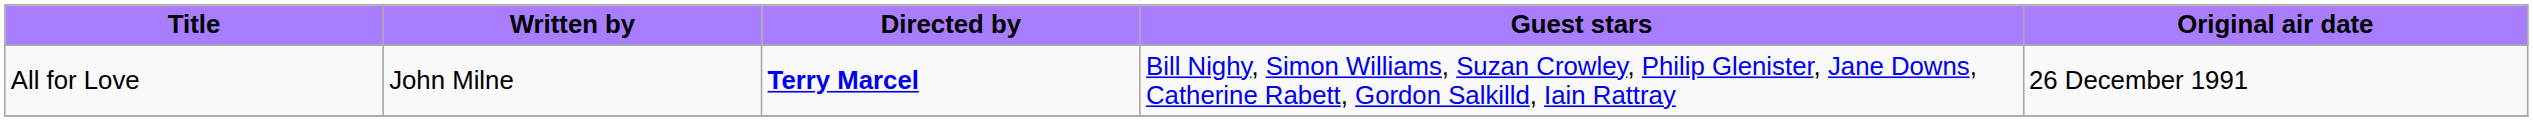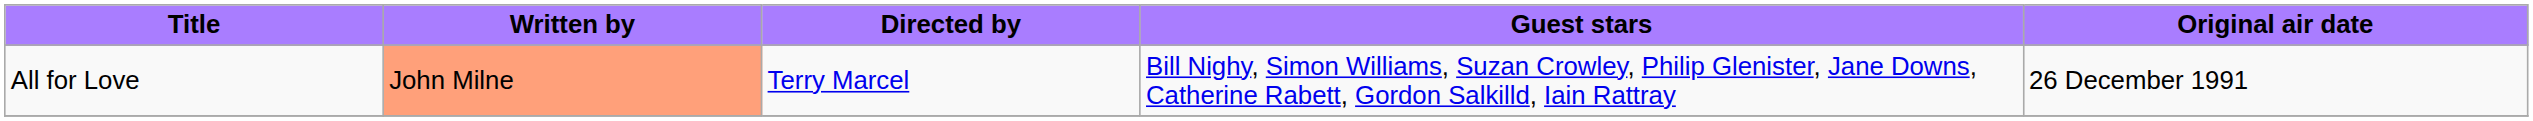row 2 | Written by: no background -> lightsalmon background
row 2 | Directed by: bold -> normal
